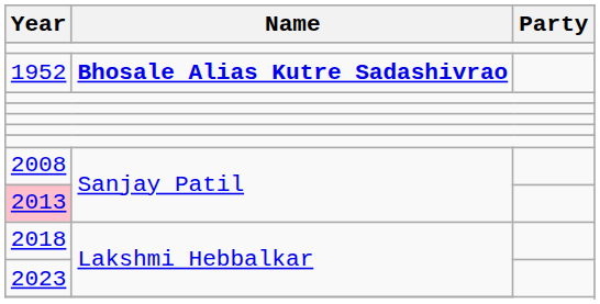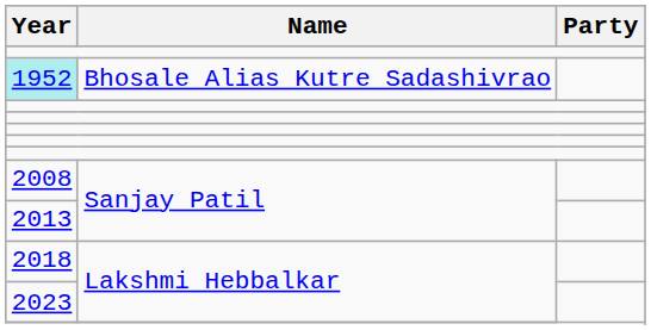1952 | Year: no background -> paleturquoise background
1952 | Name: bold -> normal
2013 | Year: pink background -> no background
